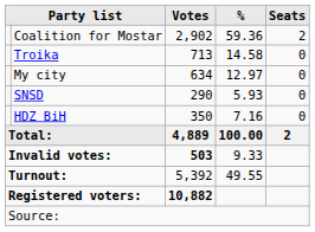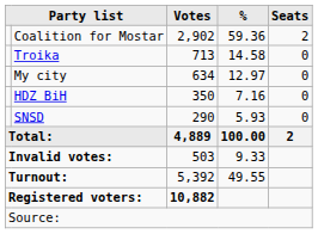rows swapped: HDZ BiH <-> SNSD
Invalid votes: | Votes: bold -> normal
